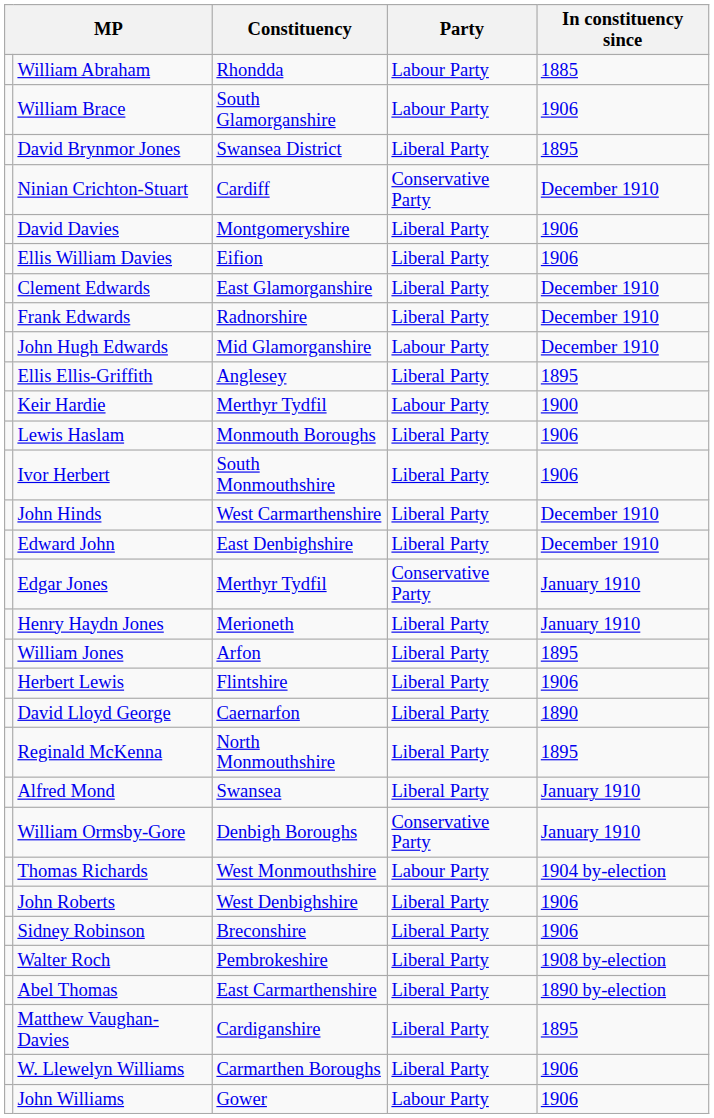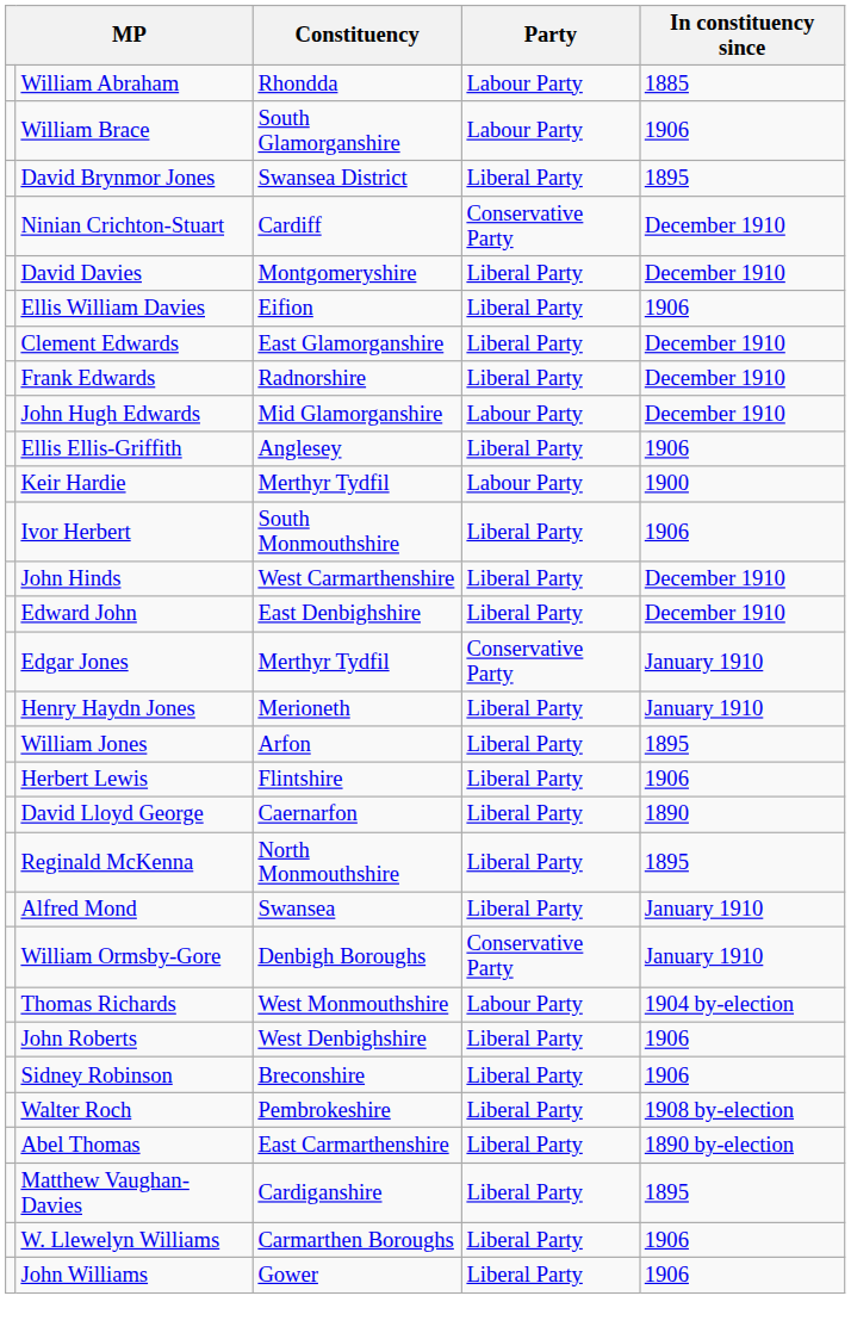David Davies | In constituency since: 1906 -> December 1910
Ellis Ellis-Griffith | In constituency since: 1895 -> 1906
- row: Lewis Haslam | Monmouth Boroughs | Liberal Party | 1906
John Williams | Party: Labour Party -> Liberal Party
